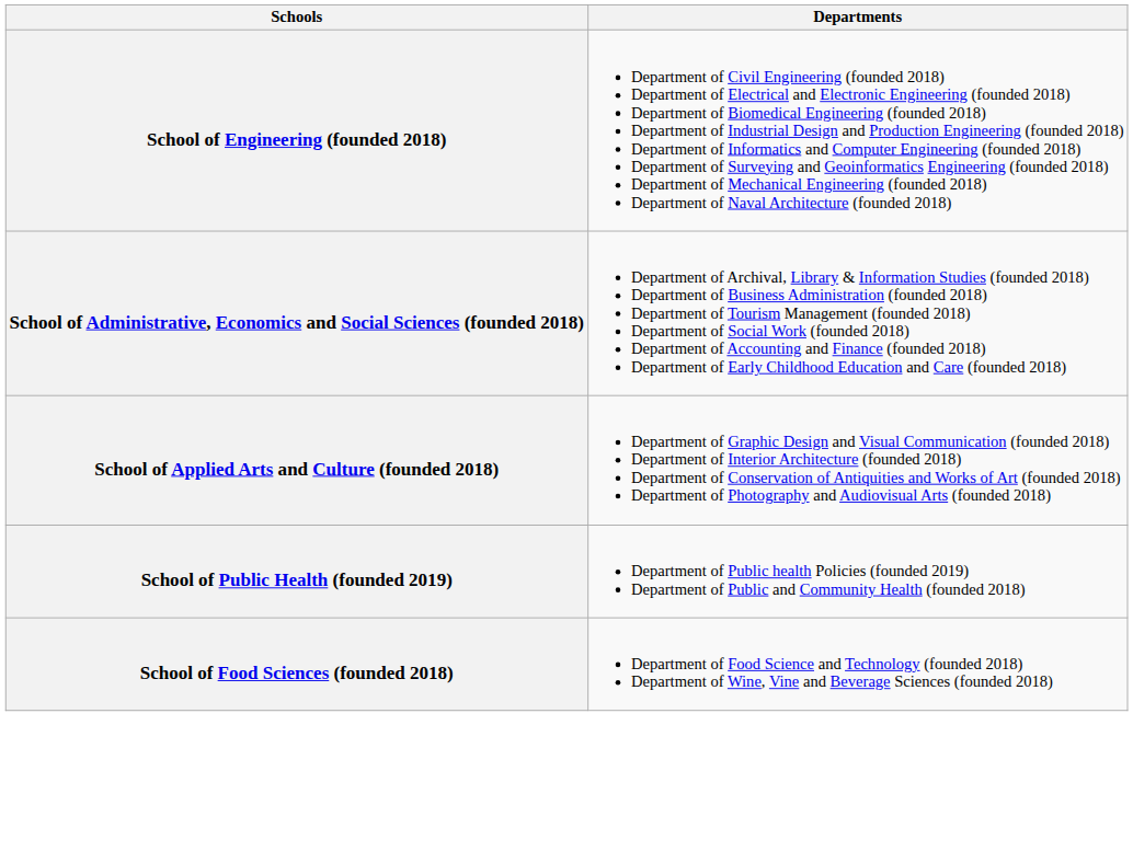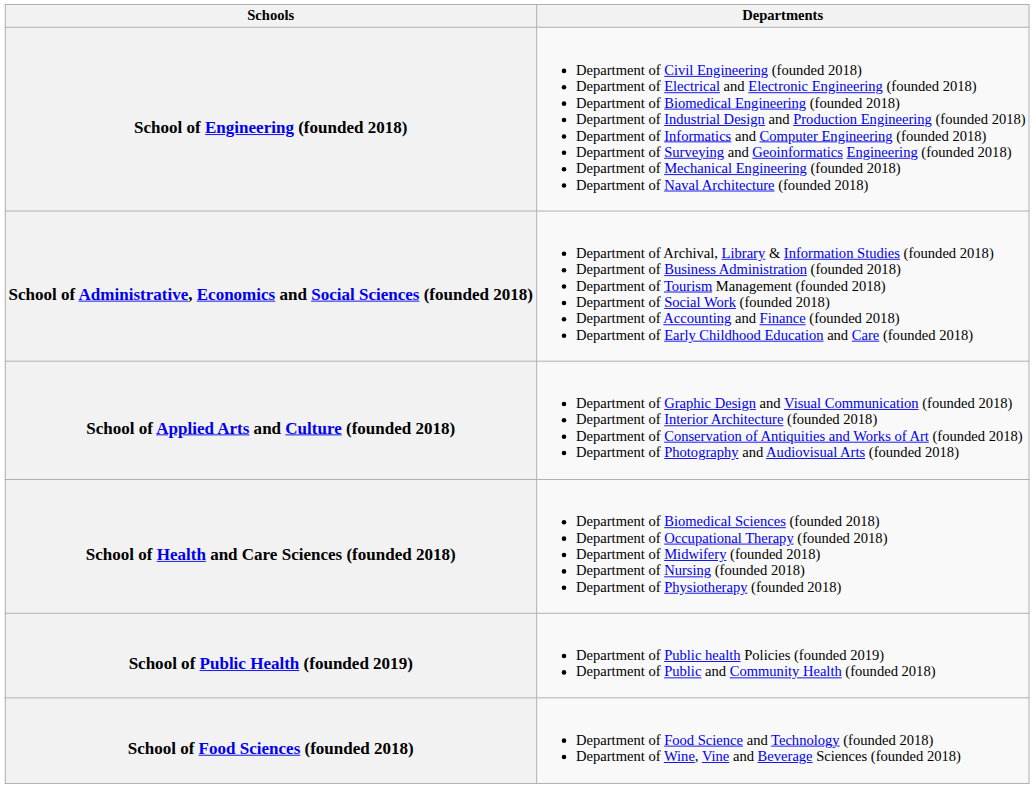+ row: School of Health and Care Sciences (founded 2018) | Department of Biomedical Sciences (founded 2018) Department of Occupational Therapy (founded 2018) Department of Midwifery (founded 2018) Department of Nursing (founded 2018) Department of Physiotherapy (founded 2018)
